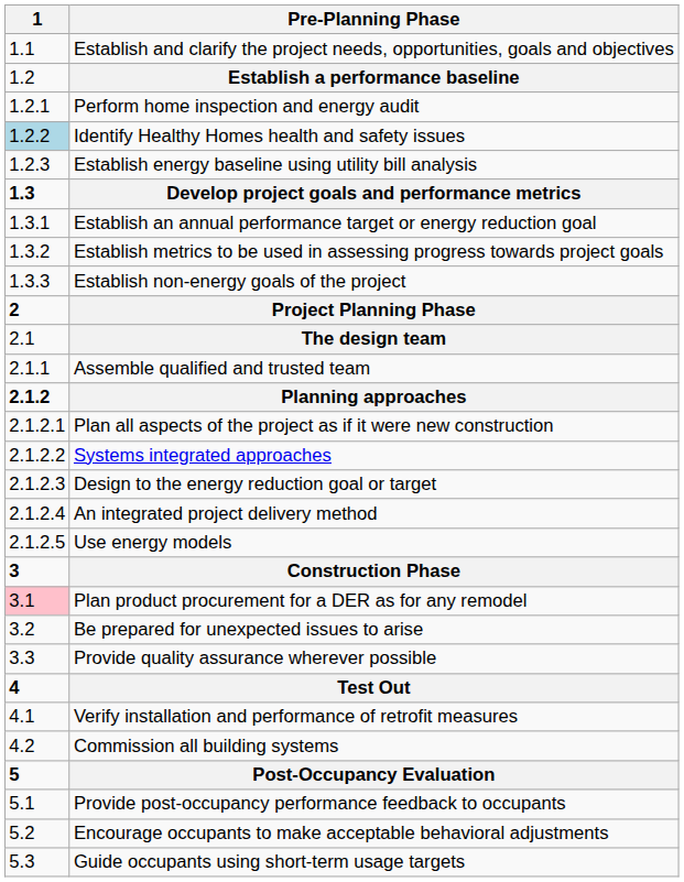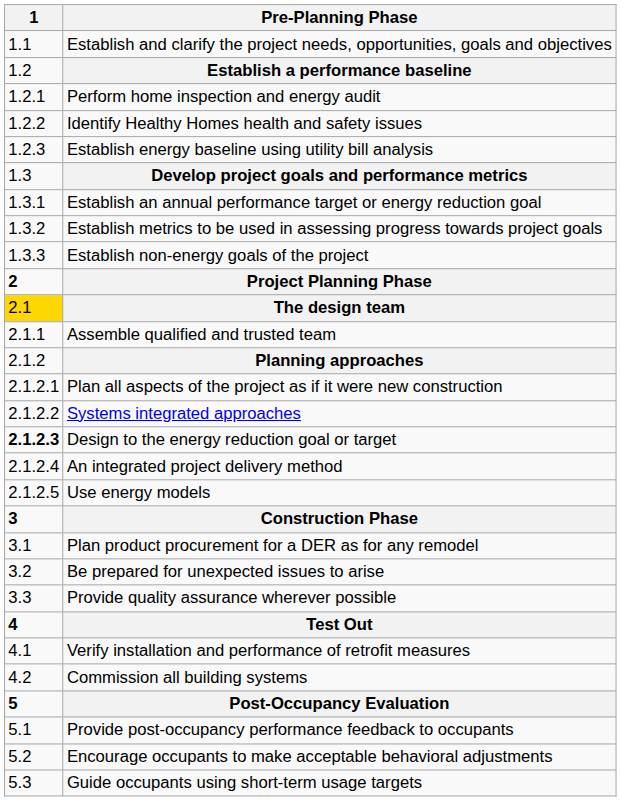Identify Healthy Homes health and safety issues | 1: lightblue background -> no background
Develop project goals and performance metrics | 1: bold -> normal
The design team | 1: no background -> gold background
Planning approaches | 1: bold -> normal
Design to the energy reduction goal or target | 1: normal -> bold
Plan product procurement for a DER as for any remodel | 1: pink background -> no background
